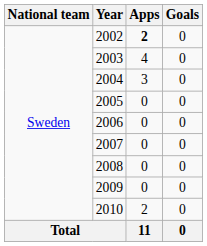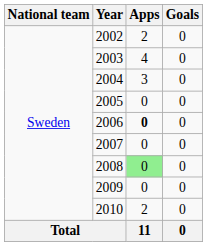2002 | Apps: bold -> normal
2006 | Apps: normal -> bold
2008 | Apps: no background -> lightgreen background
